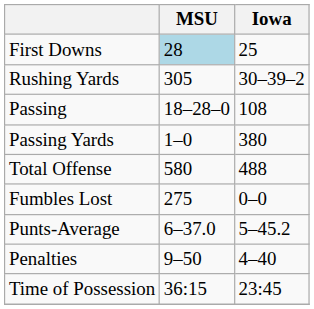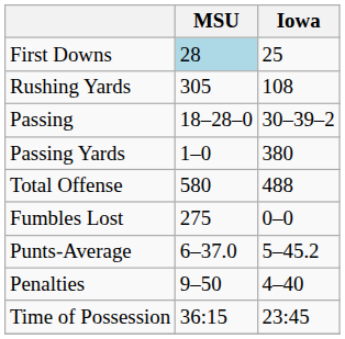Rushing Yards | Iowa: 30–39–2 -> 108
Passing | Iowa: 108 -> 30–39–2
